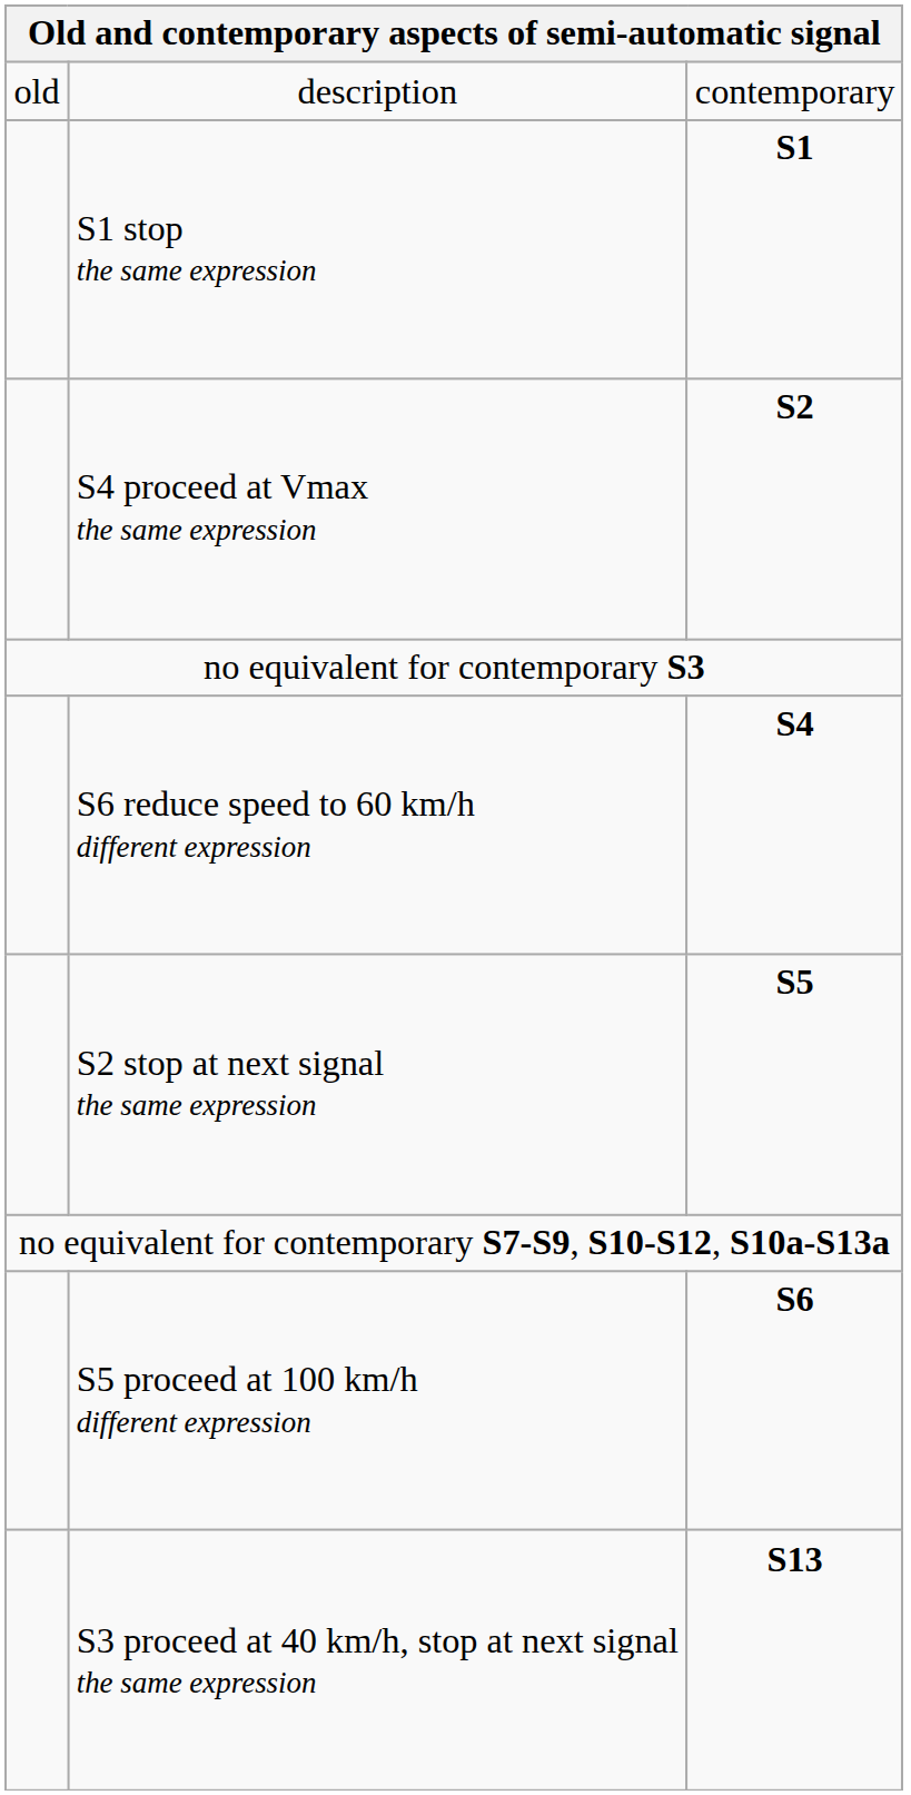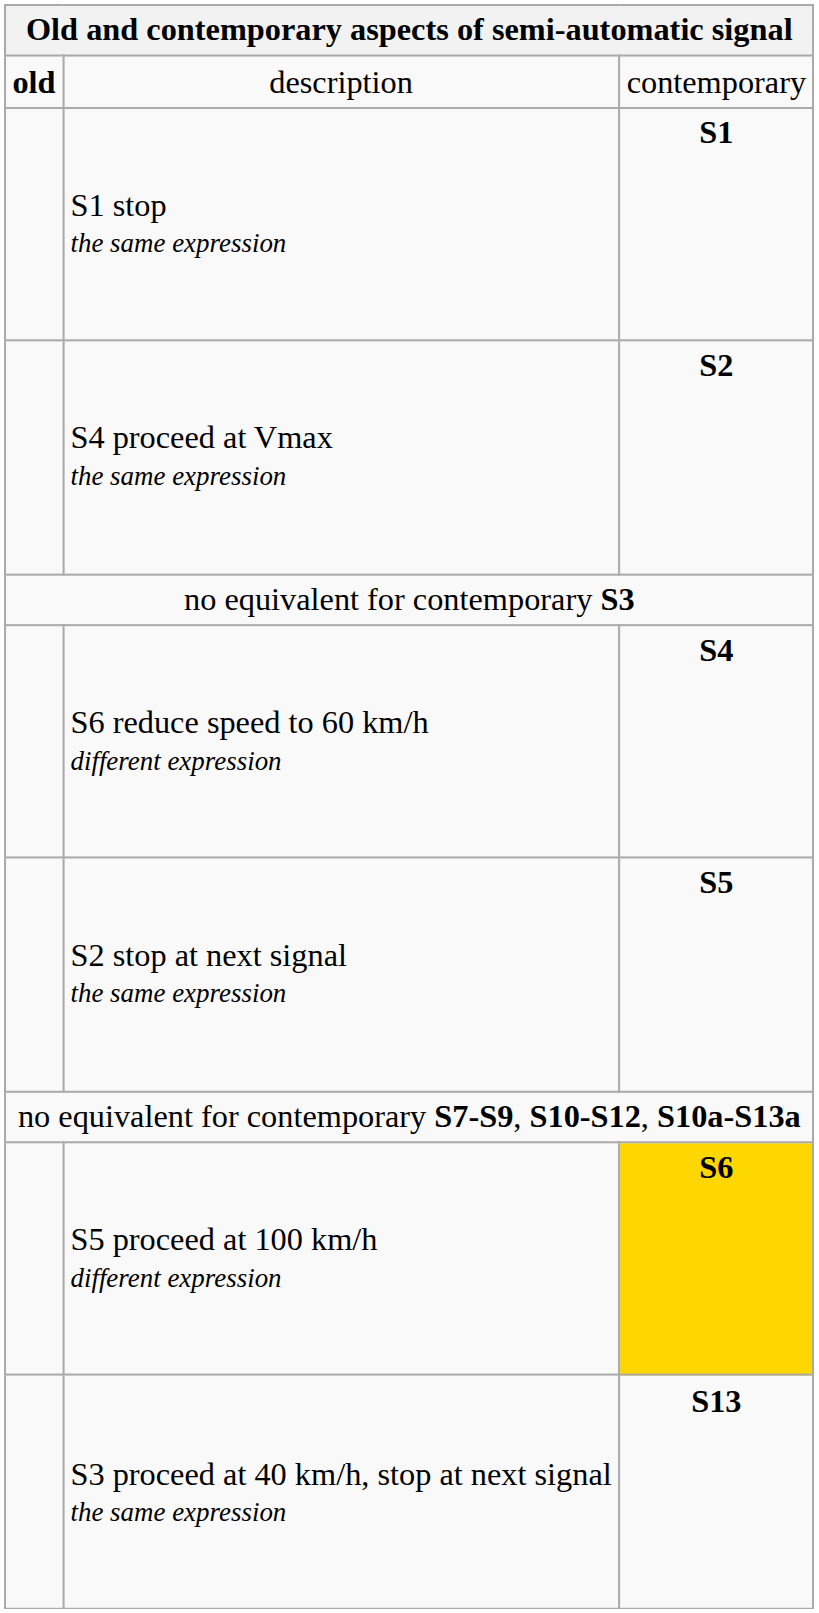description | column 1: normal -> bold
S5 proceed at 100 km/h different expression | column 3: no background -> gold background
